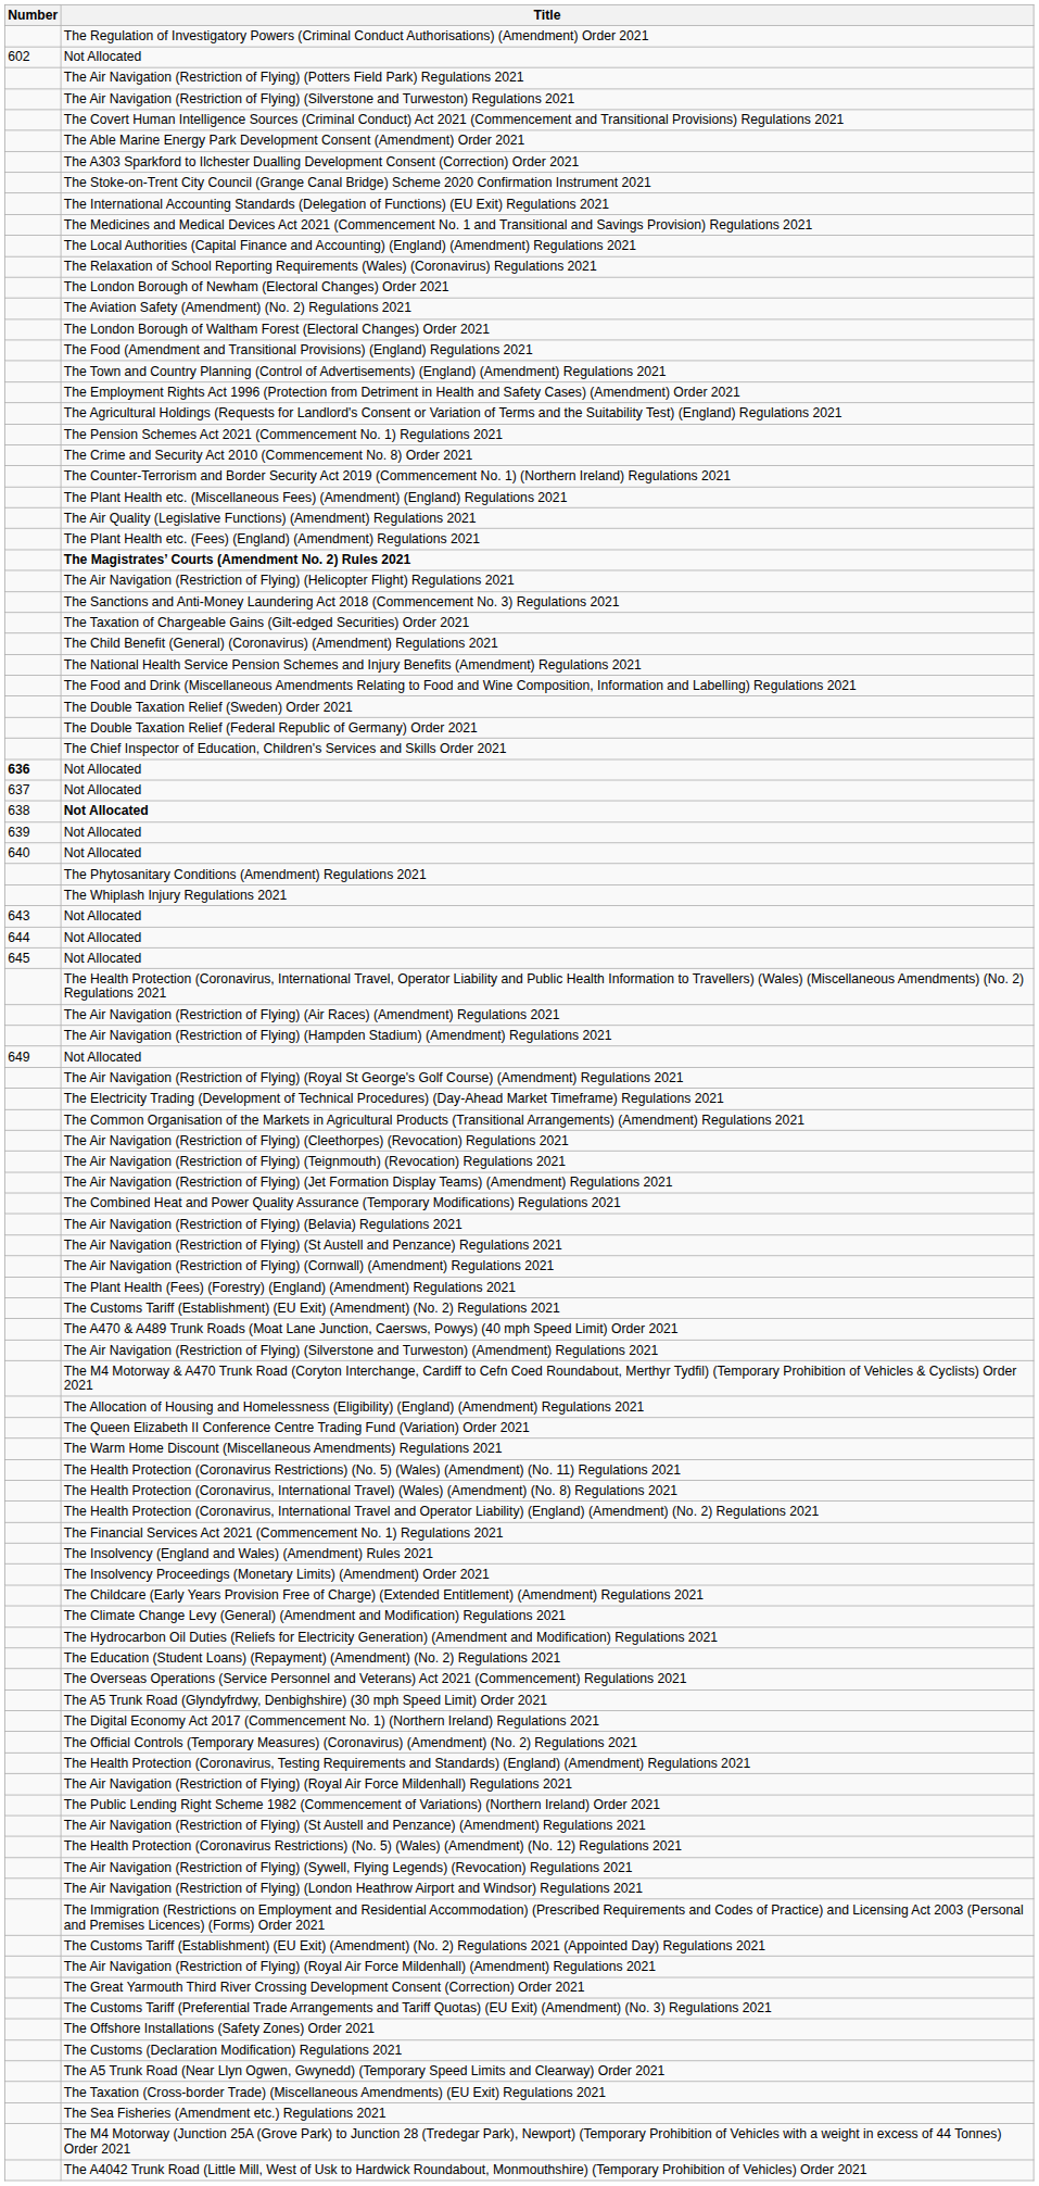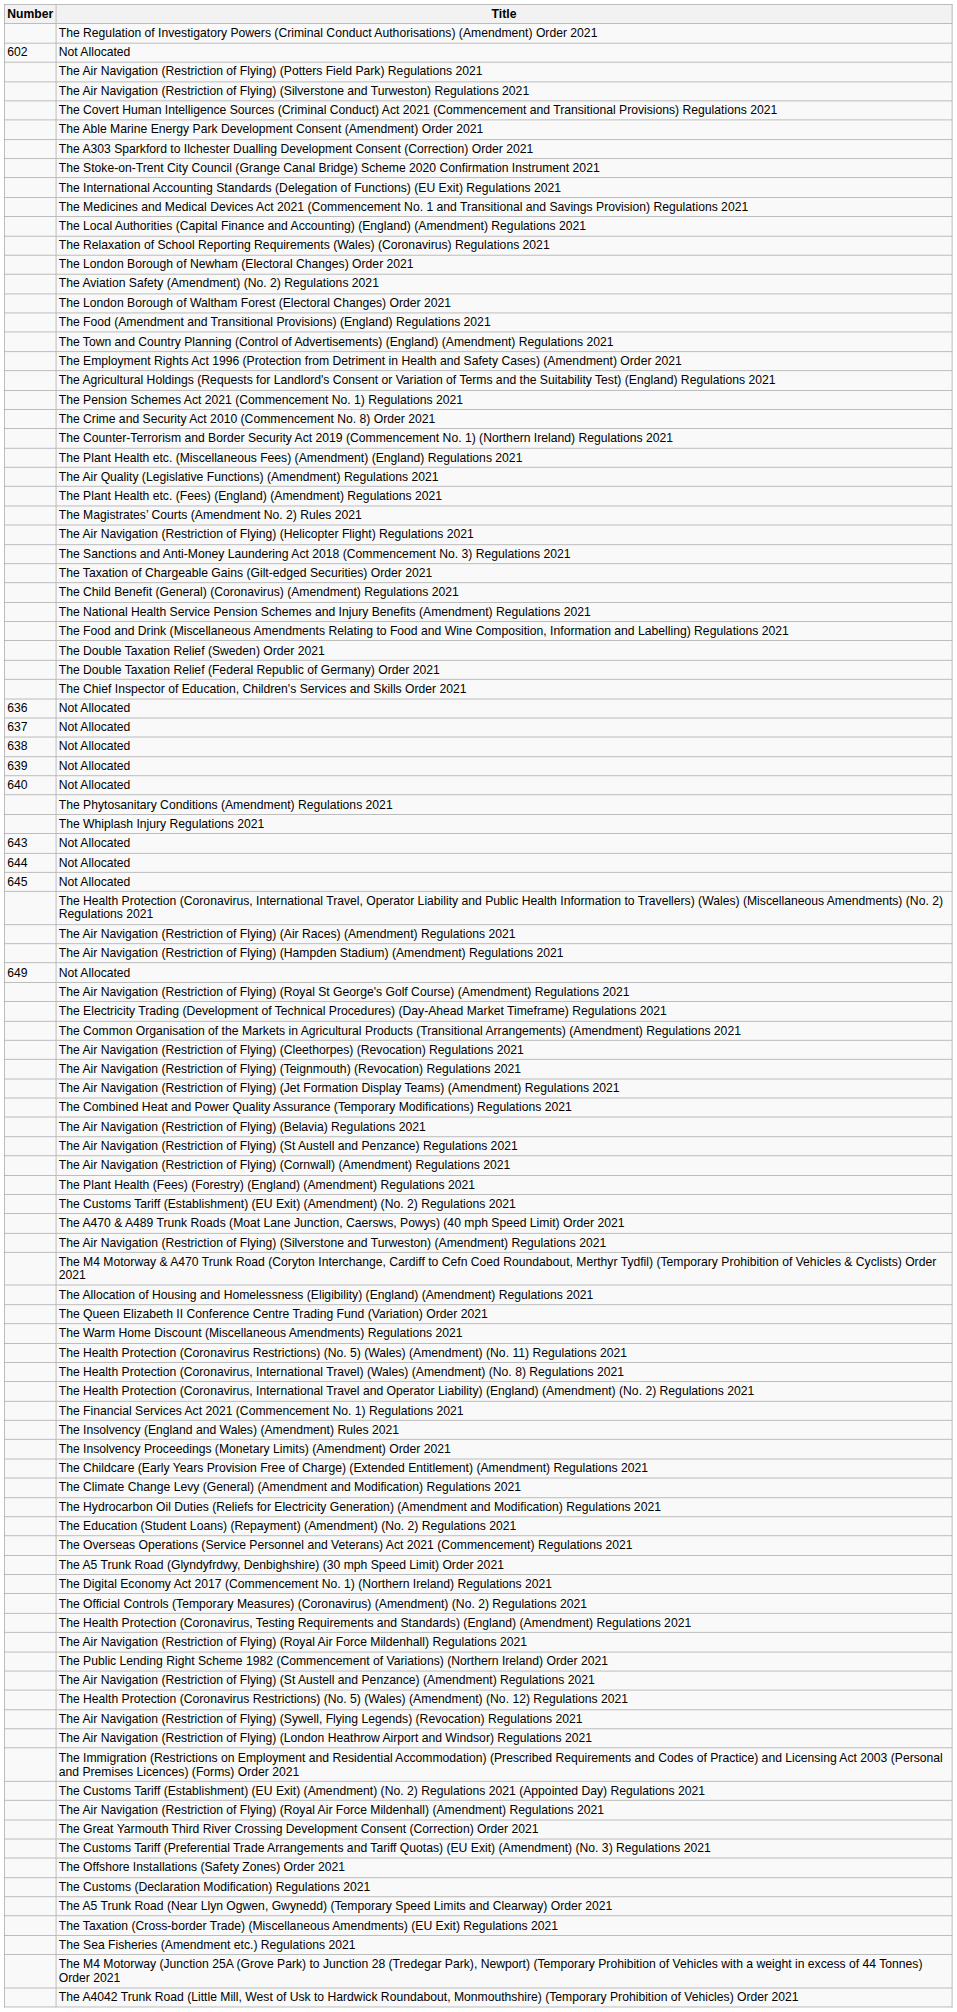row 27 | Title: bold -> normal
row 37 | Number: bold -> normal
row 39 | Title: bold -> normal
